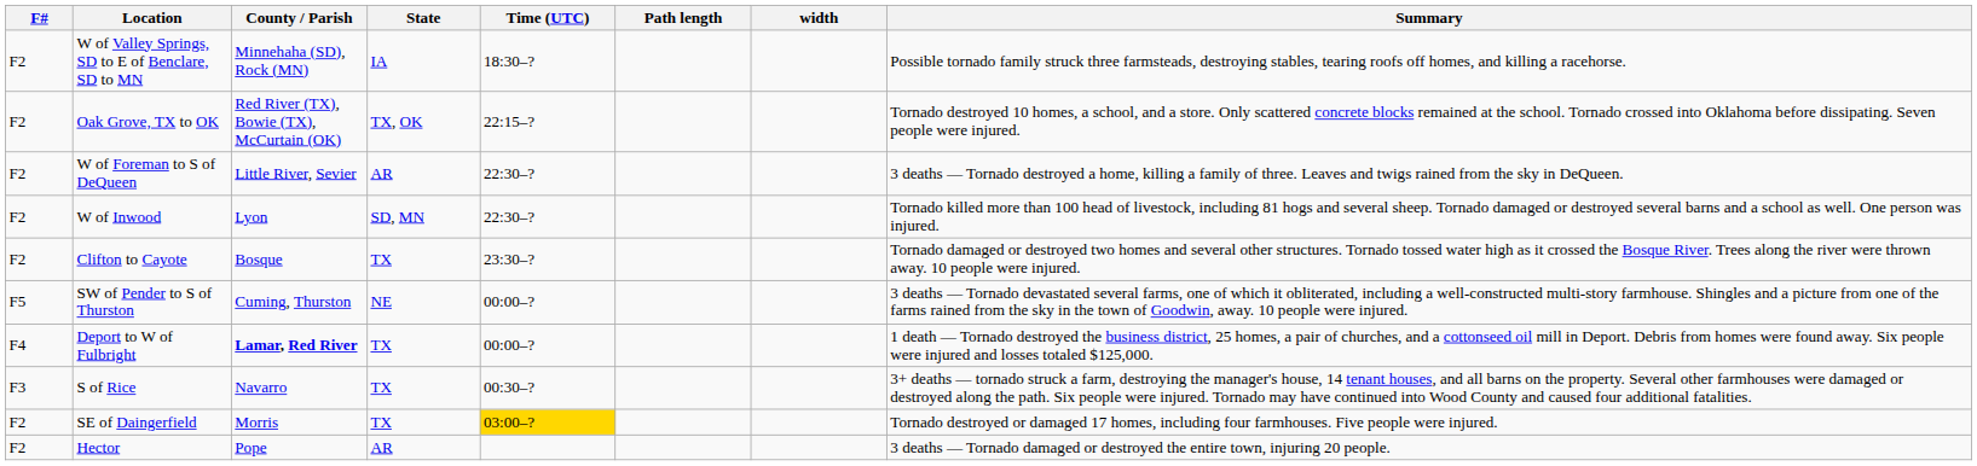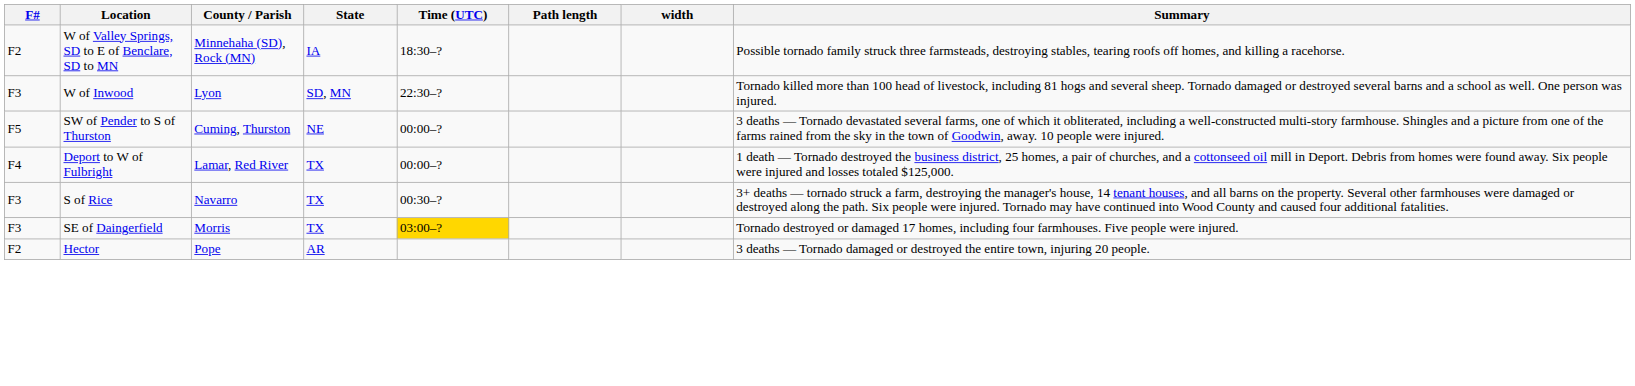- row: F2 | Oak Grove, TX to OK | Red River (TX), Bowie (TX), McCurtain (OK) | TX, OK | 22:15–? | Tornado destroyed 10 homes, a school, and a store. Only scattered concrete blocks remained at the school. Tornado crossed into Oklahoma before dissipating. Seven people were injured.
- row: F2 | W of Foreman to S of DeQueen | Little River, Sevier | AR | 22:30–? | 3 deaths — Tornado destroyed a home, killing a family of three. Leaves and twigs rained from the sky in DeQueen.
W of Inwood | F#: F2 -> F3
- row: F2 | Clifton to Cayote | Bosque | TX | 23:30–? | Tornado damaged or destroyed two homes and several other structures. Tornado tossed water high as it crossed the Bosque River. Trees along the river were thrown away. 10 people were injured.
Deport to W of Fulbright | County / Parish: bold -> normal
SE of Daingerfield | F#: F2 -> F3
